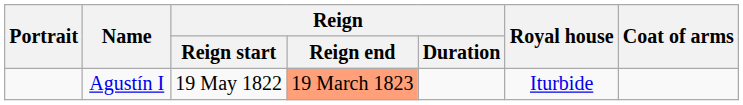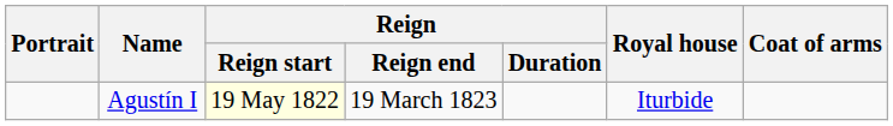Agustín I | Reign / Reign start: no background -> lightyellow background
Agustín I | Reign / Reign end: lightsalmon background -> no background
